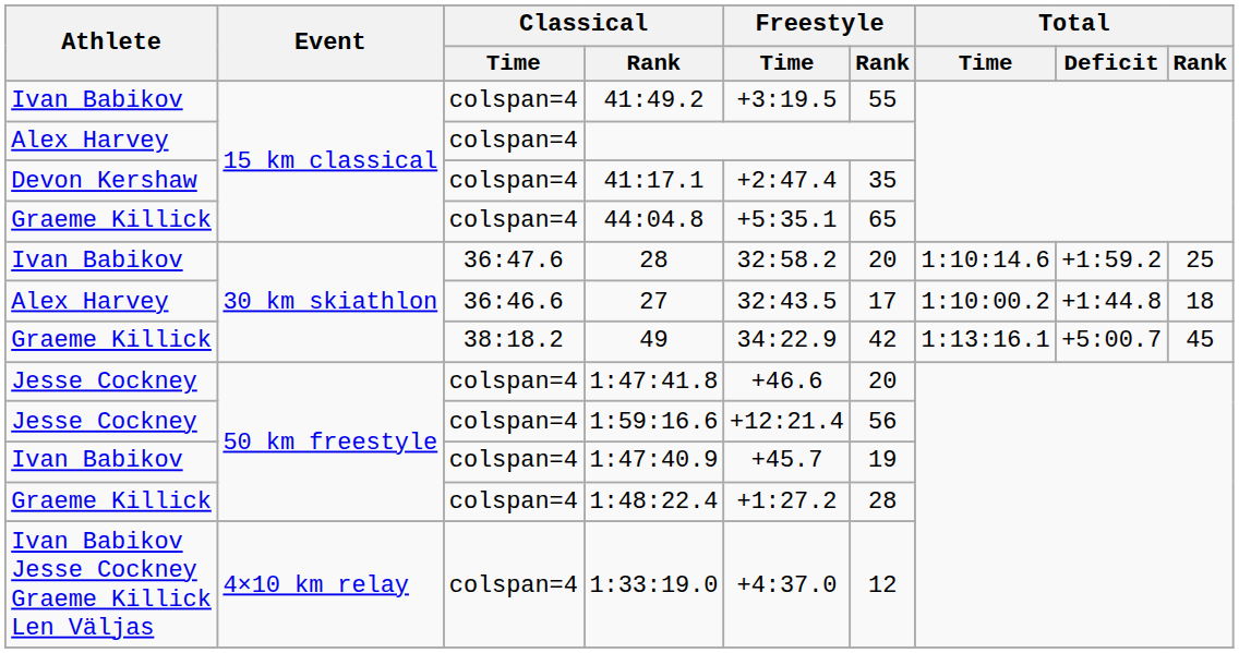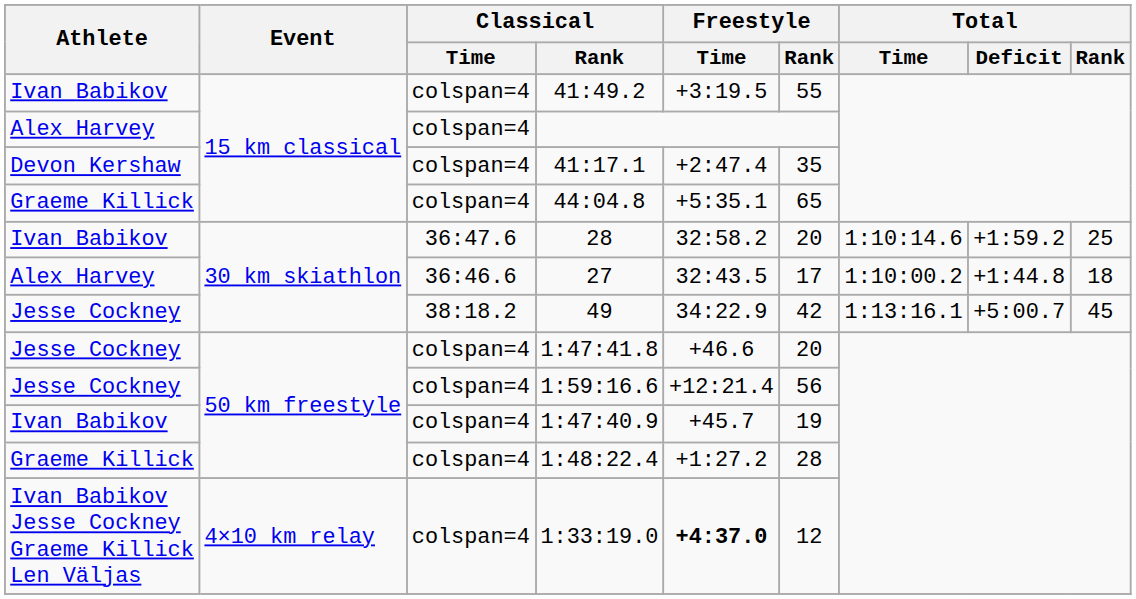49 | Athlete: Graeme Killick -> Jesse Cockney
1:33:19.0 | Freestyle / Time: normal -> bold
